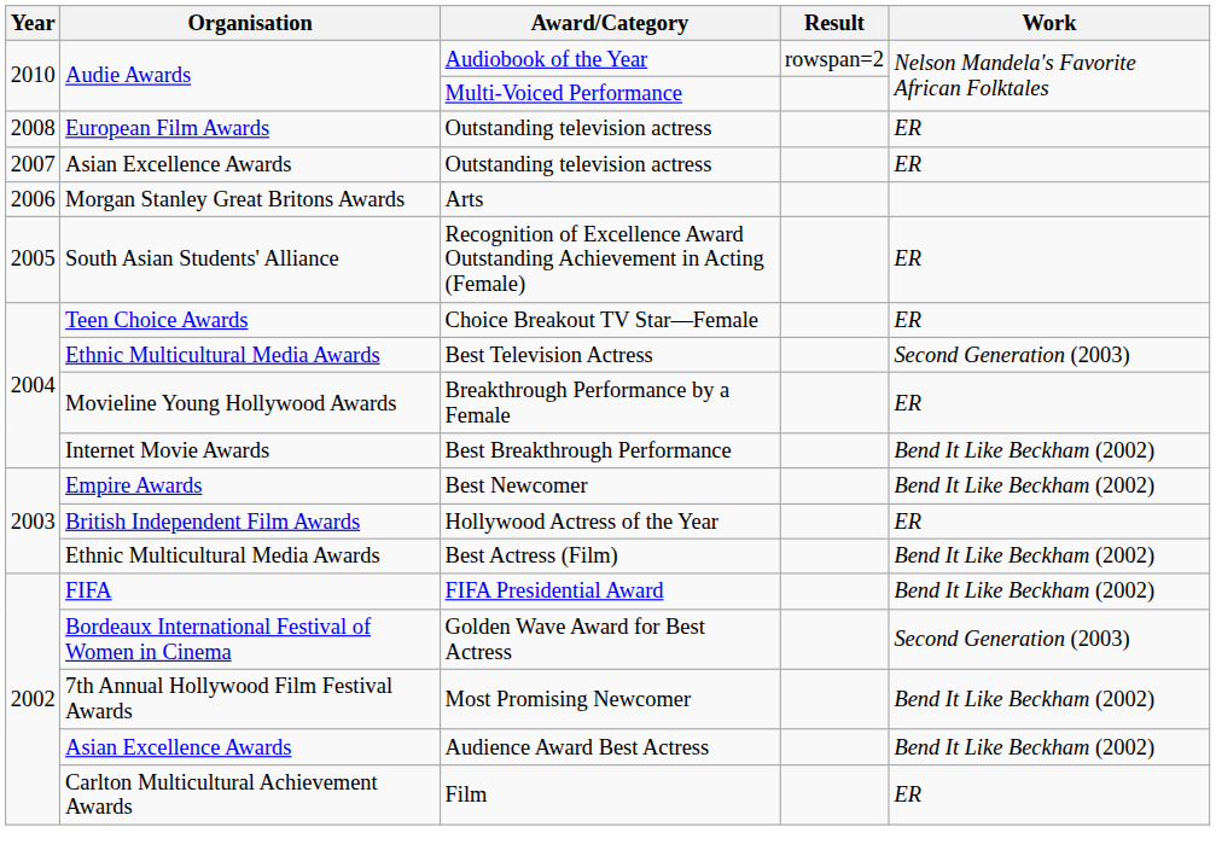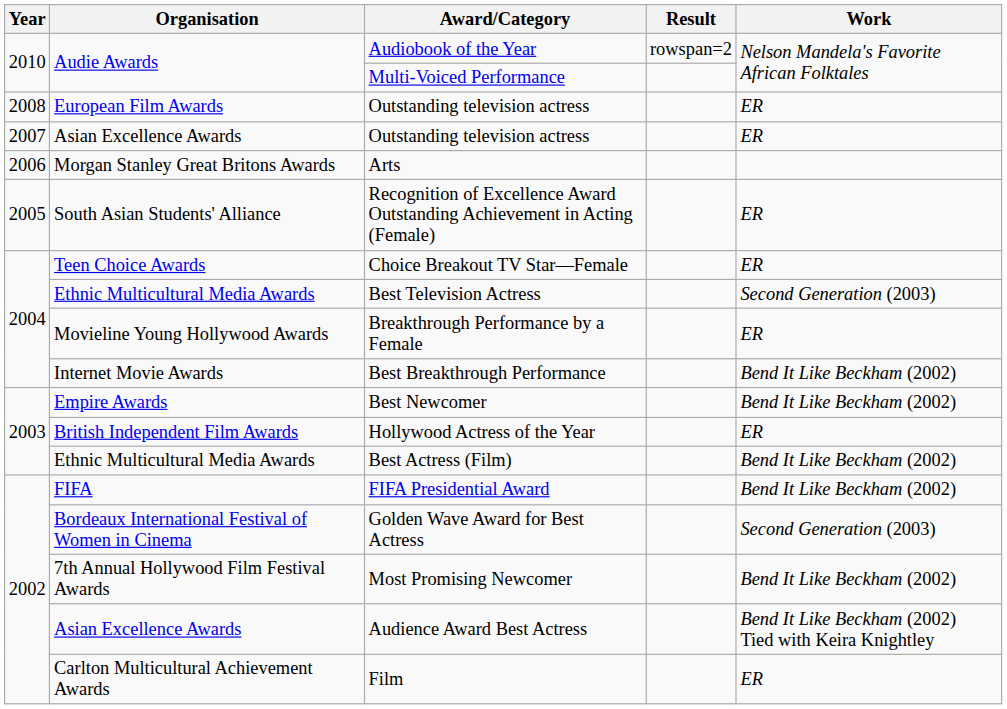Audience Award Best Actress | Work: Bend It Like Beckham (2002) -> Bend It Like Beckham (2002) Tied with Keira Knightley
